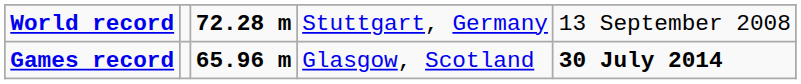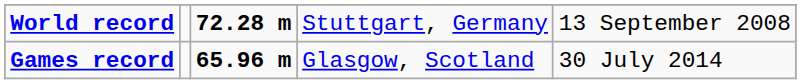Games record | column 5: bold -> normal
